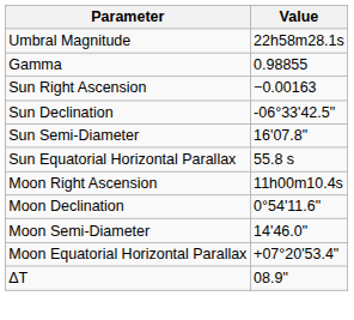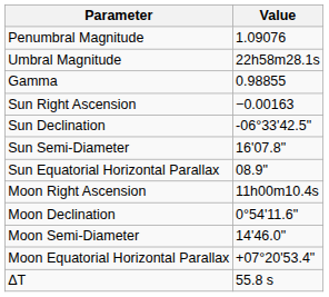+ row: Penumbral Magnitude | 1.09076
Sun Equatorial Horizontal Parallax | Value: 55.8 s -> 08.9"
ΔT | Value: 08.9" -> 55.8 s
